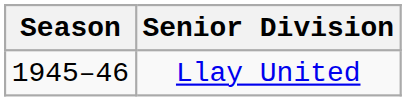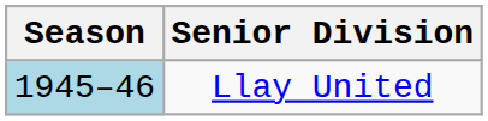Llay United | Season: no background -> lightblue background
